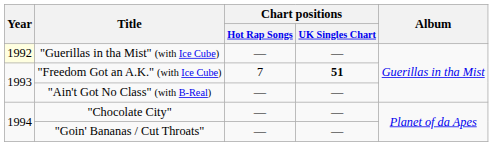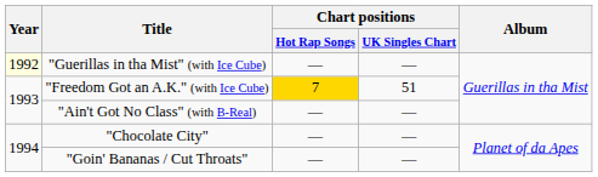"Freedom Got an A.K." (with Ice Cube) | Chart positions / Hot Rap Songs: no background -> gold background
"Freedom Got an A.K." (with Ice Cube) | Chart positions / UK Singles Chart: bold -> normal
